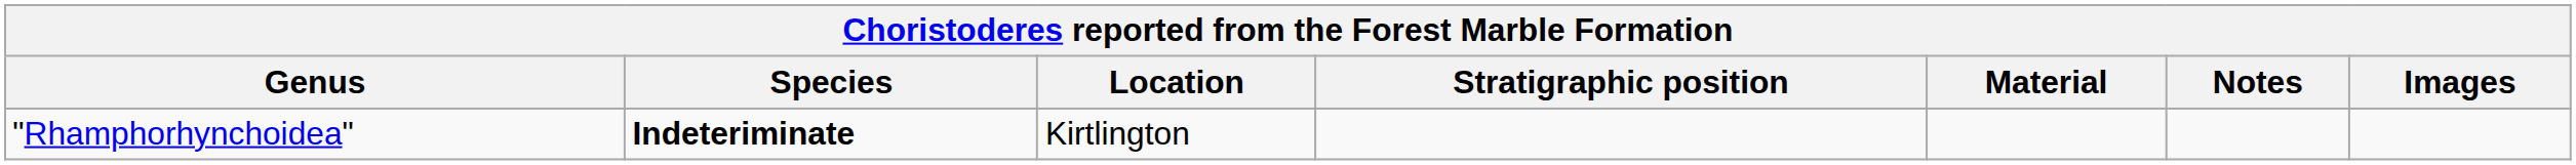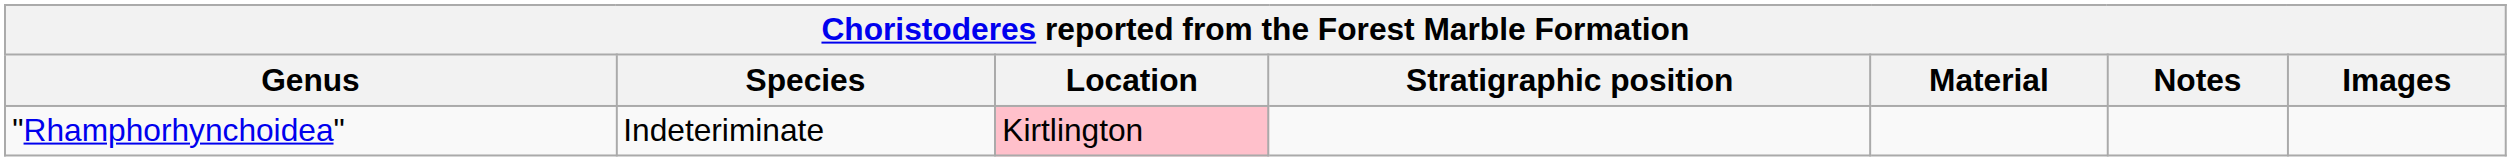"Rhamphorhynchoidea" | Species: bold -> normal
"Rhamphorhynchoidea" | Location: no background -> pink background
